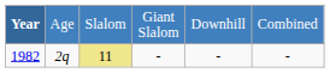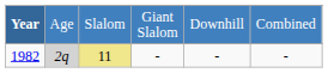1982 | column 2: no background -> lightgrey background
